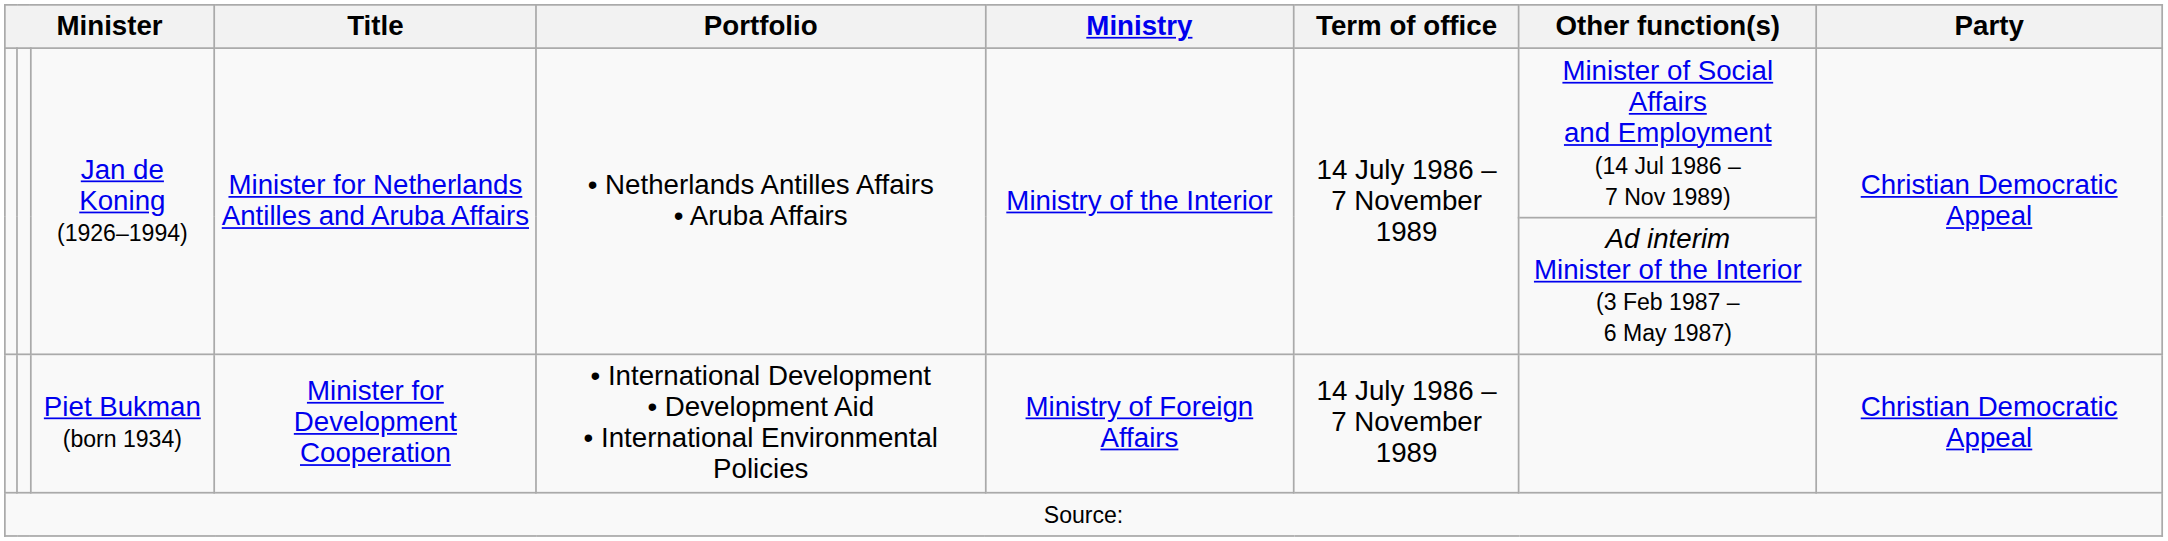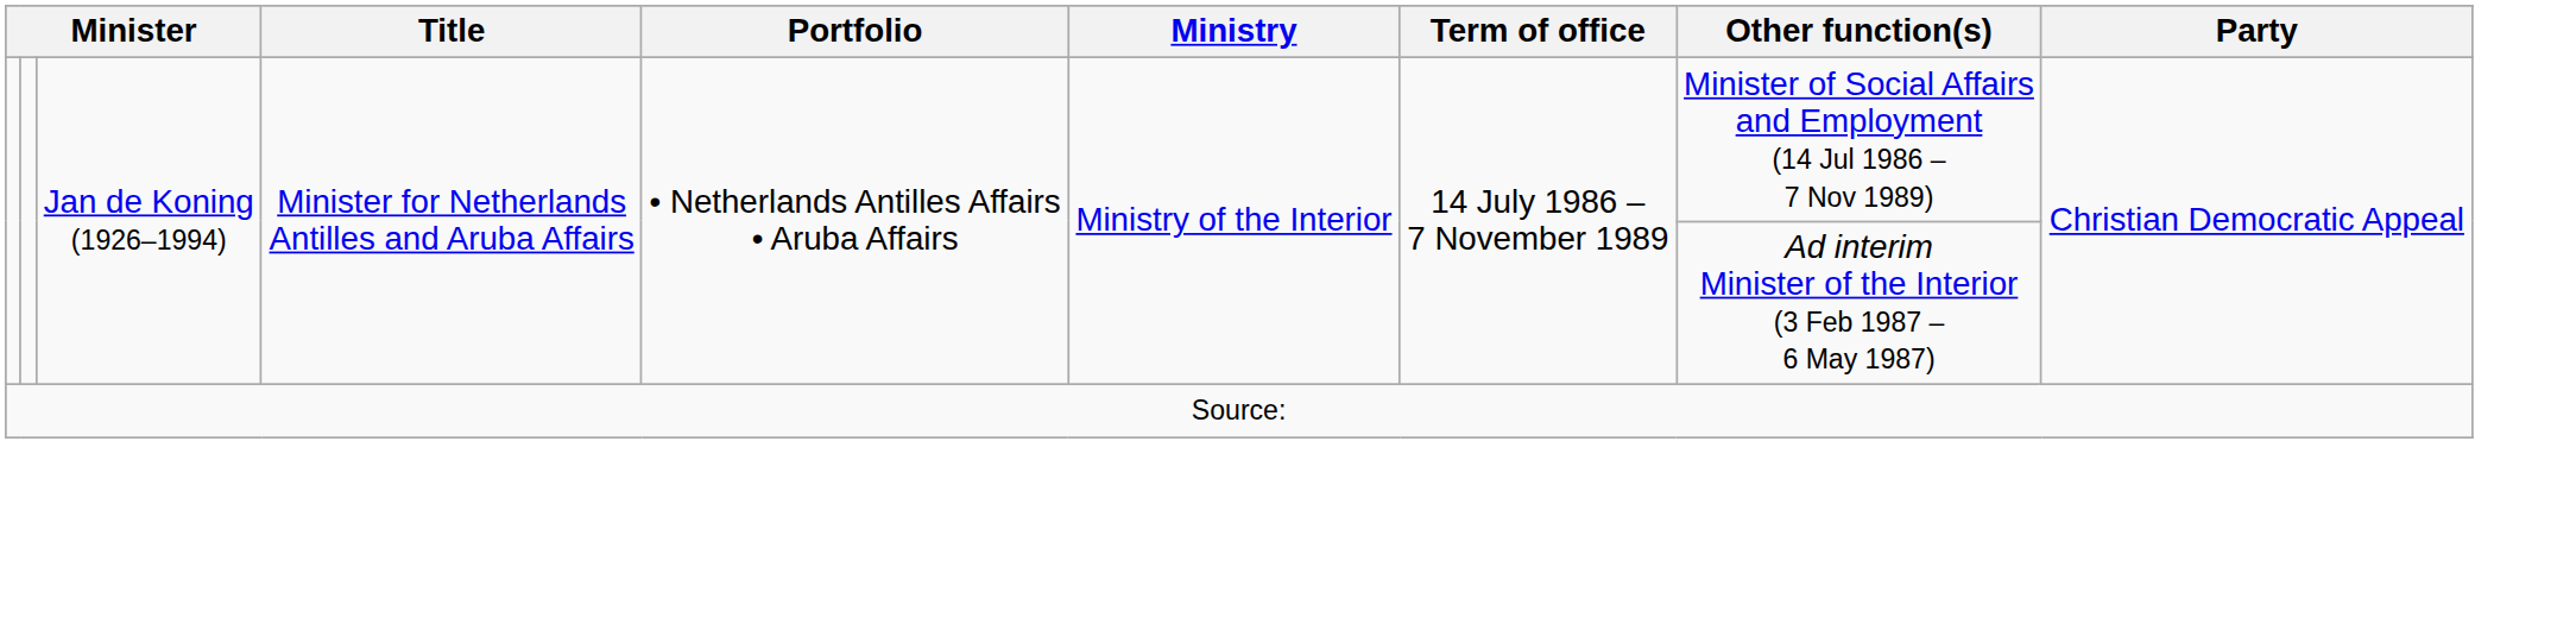- row: Piet Bukman (born 1934) | Minister for Development Cooperation | • International Development • Development Aid • International Environmental Policies | Ministry of Foreign Affairs | 14 July 1986 – 7 November 1989 | Christian Democratic Appeal
